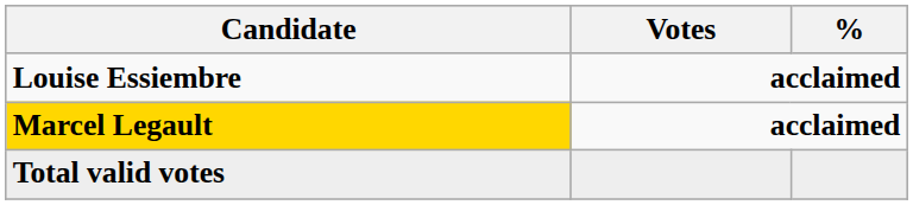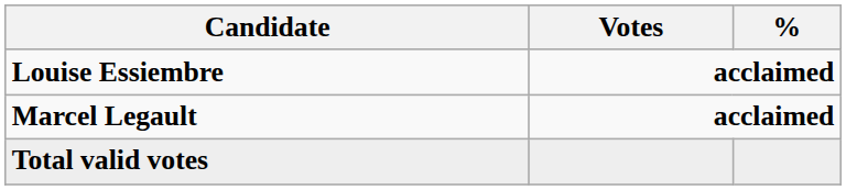Marcel Legault | Candidate: gold background -> no background
